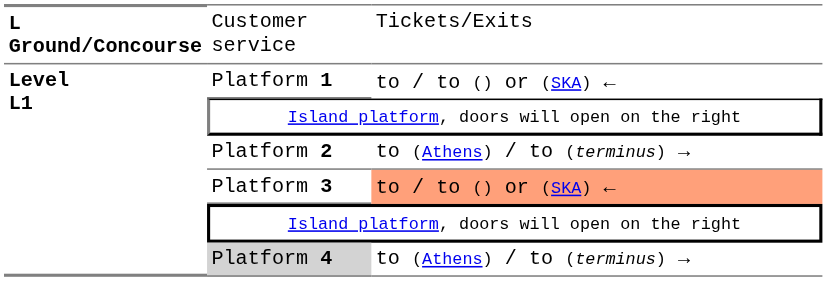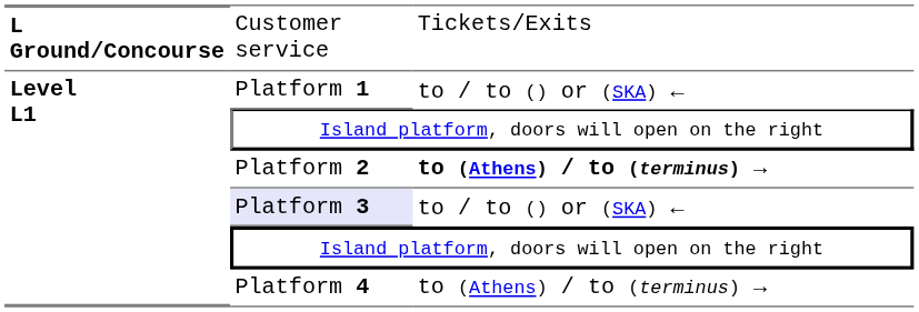Platform 2 | column 3: normal -> bold
Platform 3 | column 2: no background -> lavender background
Platform 3 | column 3: lightsalmon background -> no background
Platform 4 | column 2: lightgrey background -> no background
